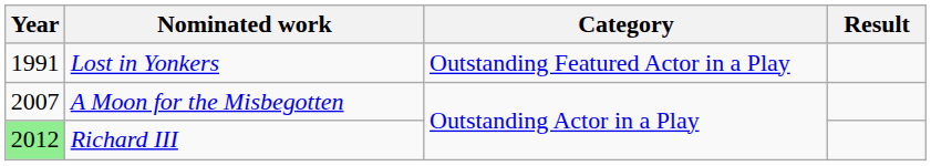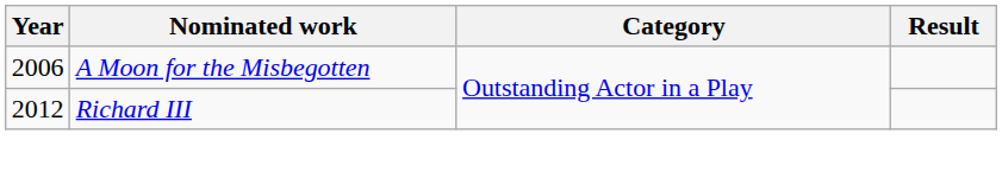- row: 1991 | Lost in Yonkers | Outstanding Featured Actor in a Play
A Moon for the Misbegotten | Year: 2007 -> 2006
Richard III | Year: lightgreen background -> no background
